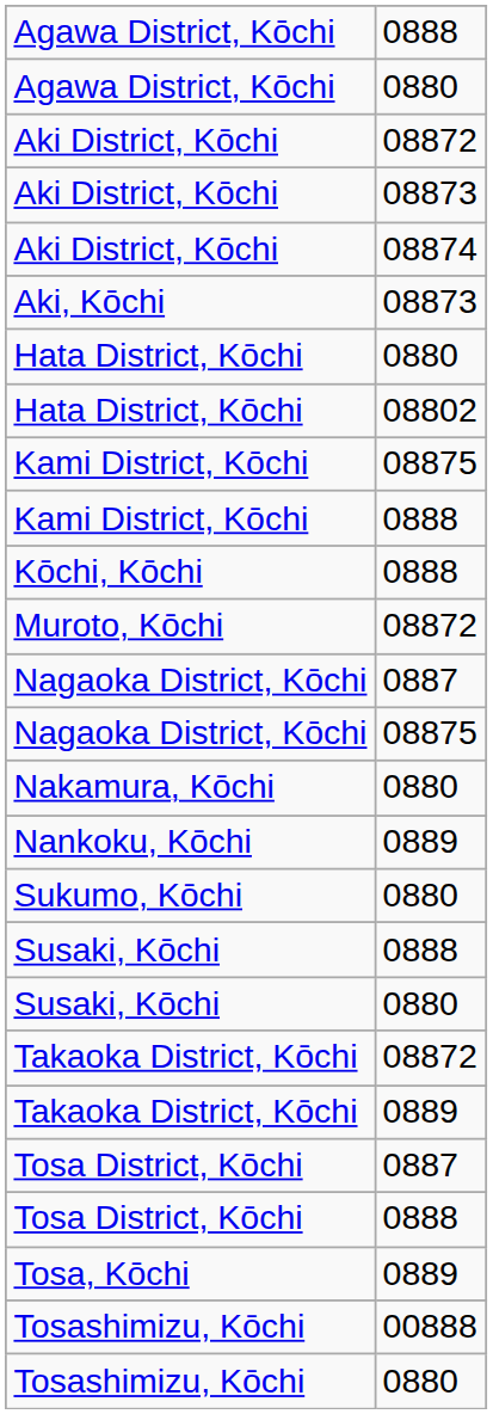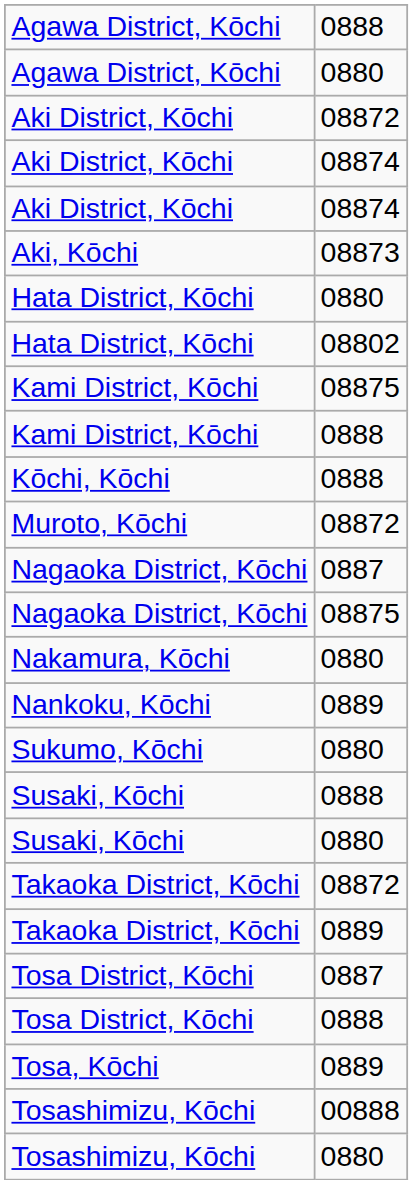row 4 | column 2: 08873 -> 08874
